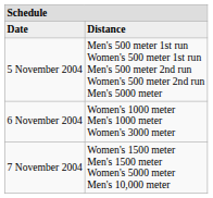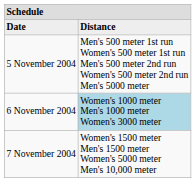6 November 2004 | column 2: no background -> lightblue background
